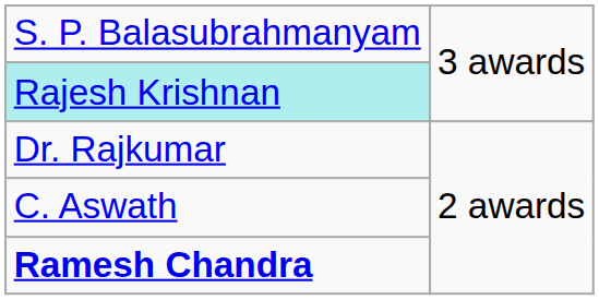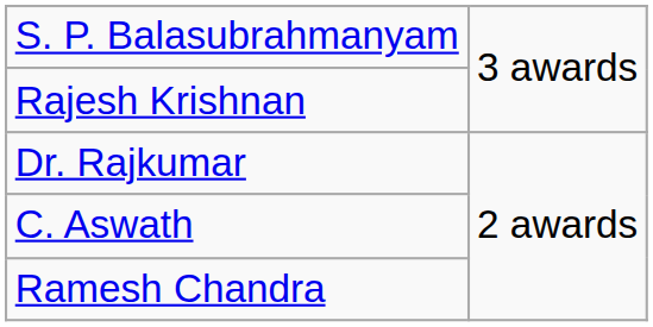Rajesh Krishnan | column 1: paleturquoise background -> no background
Ramesh Chandra | column 1: bold -> normal
